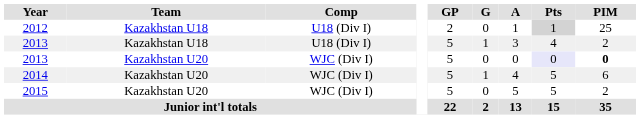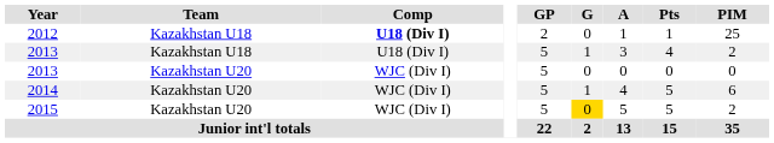2012 | Comp: normal -> bold
2012 | Pts: lightgrey background -> no background
2013 / Kazakhstan U20 | Pts: lavender background -> no background
2013 / Kazakhstan U20 | PIM: bold -> normal
2015 | G: no background -> gold background
